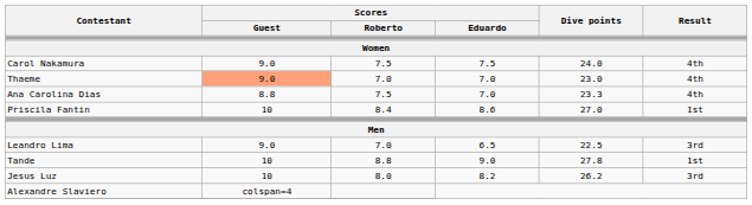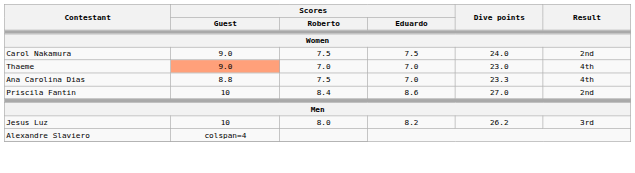Carol Nakamura | Result: 4th -> 2nd
Priscila Fantin | Result: 1st -> 2nd
- row: Leandro Lima | 9.0 | 7.0 | 6.5 | 22.5 | 3rd
- row: Tande | 10 | 8.8 | 9.0 | 27.8 | 1st
